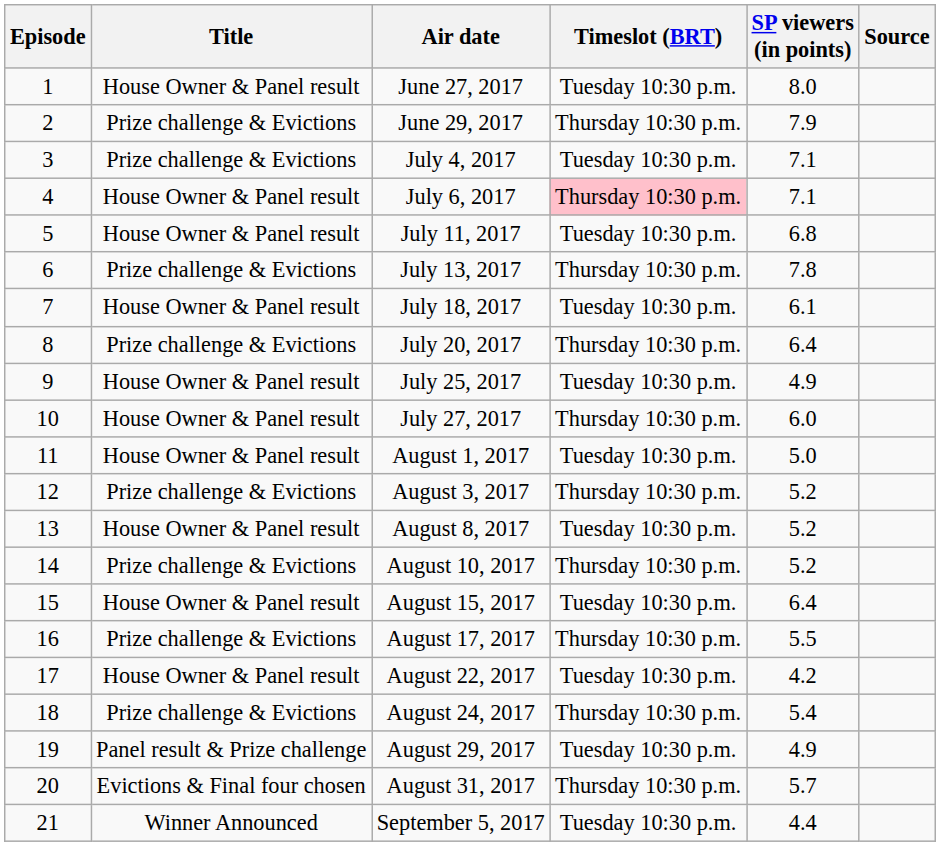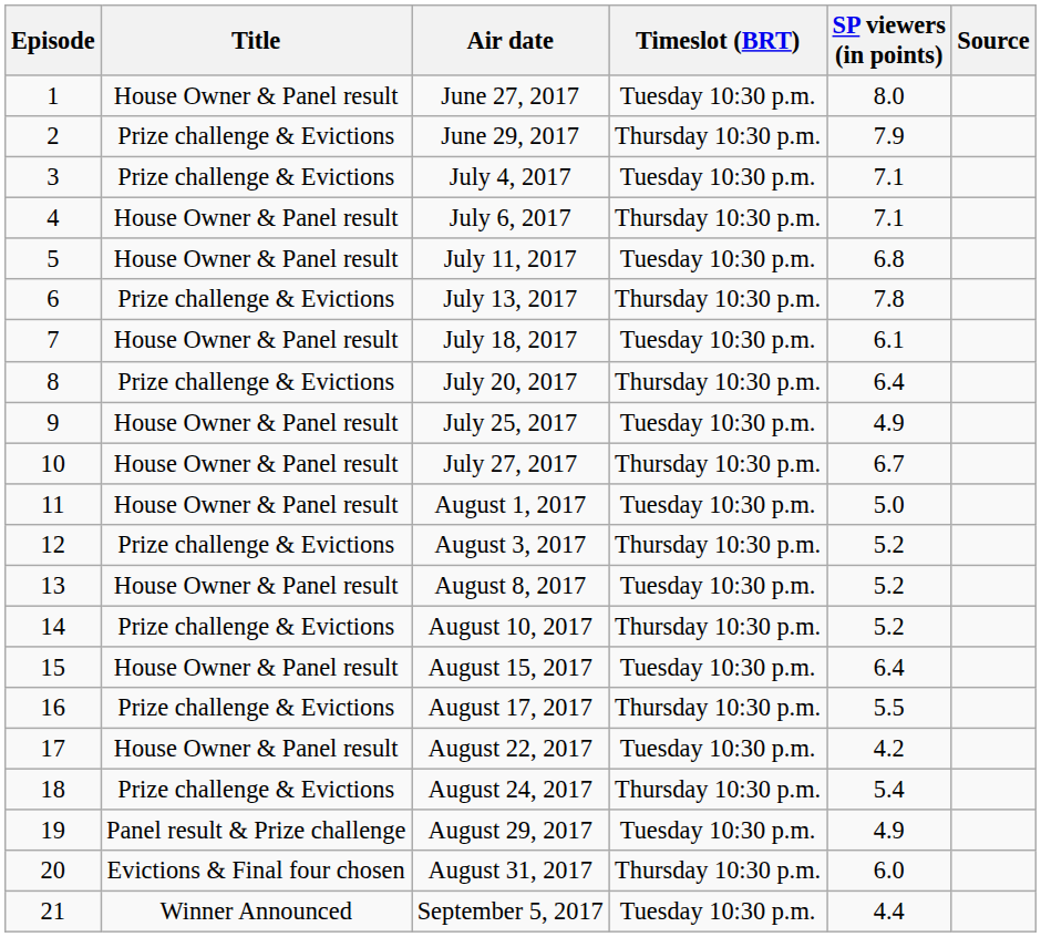July 6, 2017 | Timeslot (BRT): pink background -> no background
July 27, 2017 | SP viewers (in points): 6.0 -> 6.7
August 31, 2017 | SP viewers (in points): 5.7 -> 6.0
